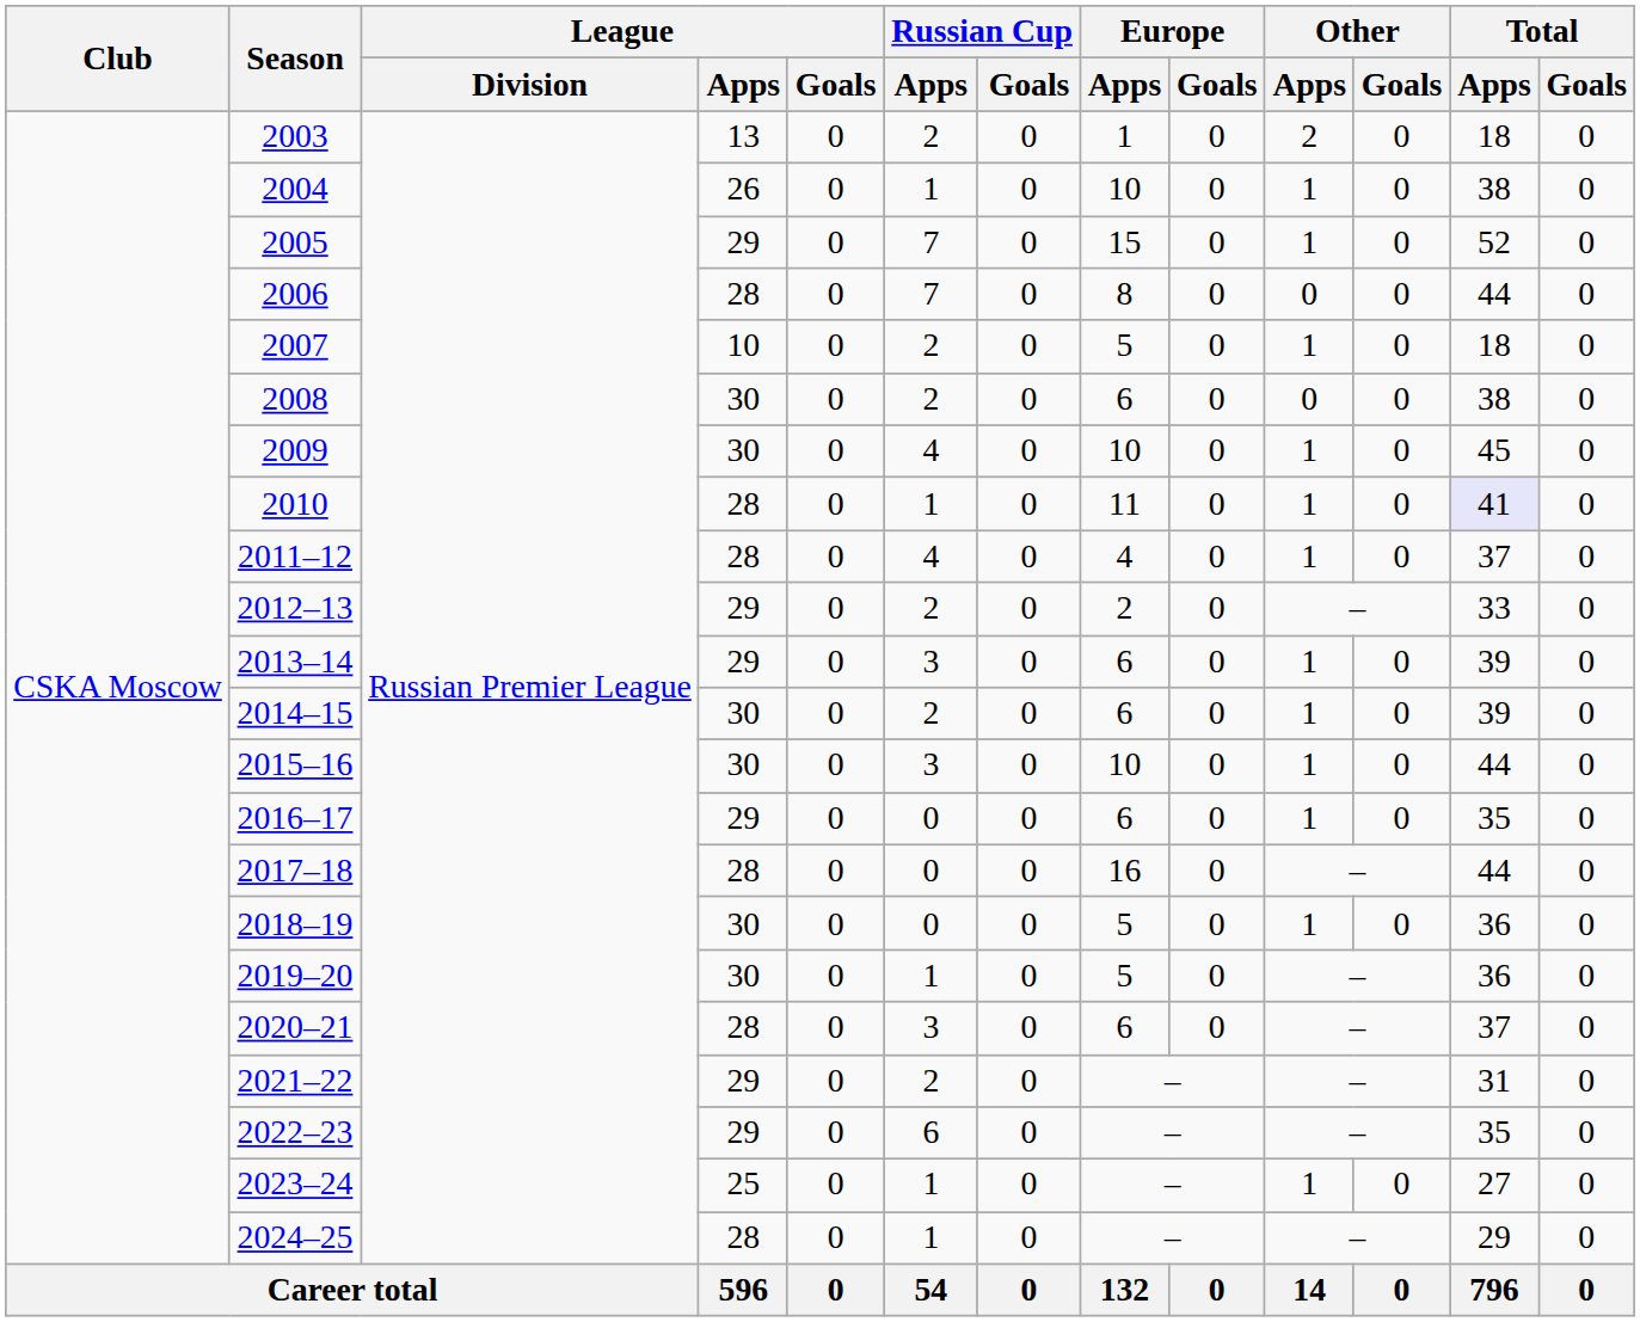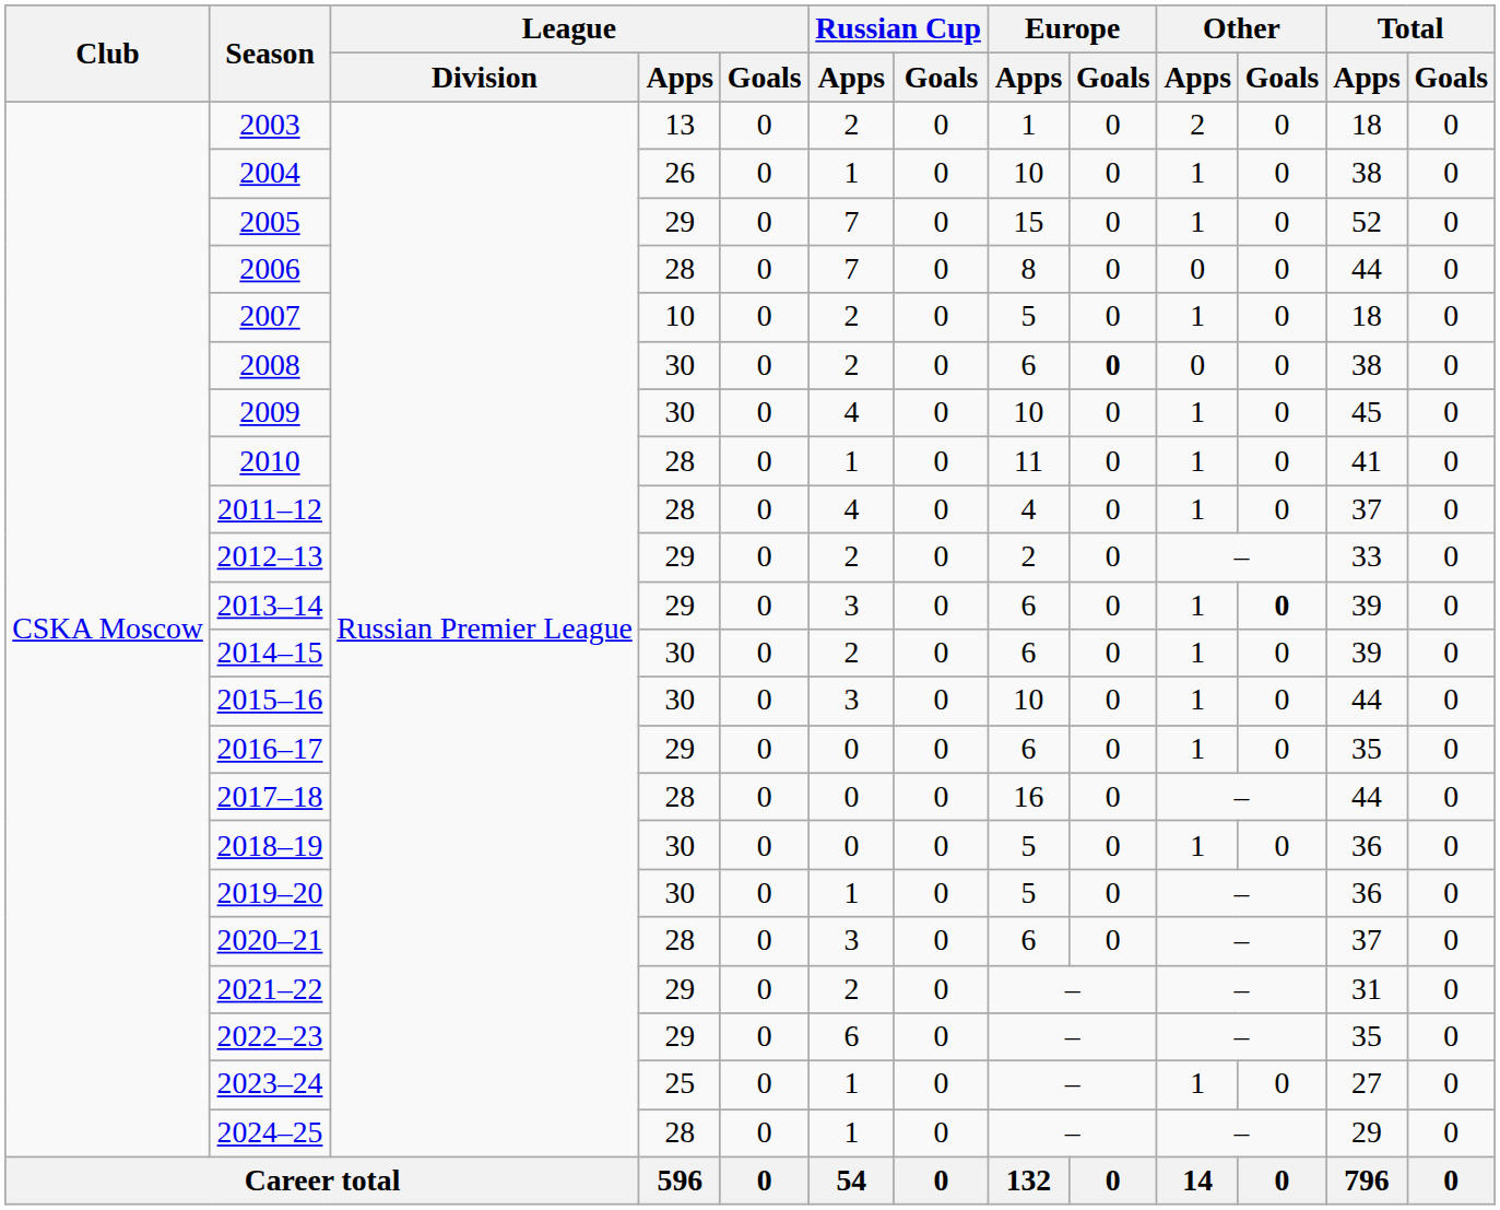2008 | Europe / Goals: normal -> bold
2010 | Total / Apps: lavender background -> no background
2013–14 | Other / Goals: normal -> bold
